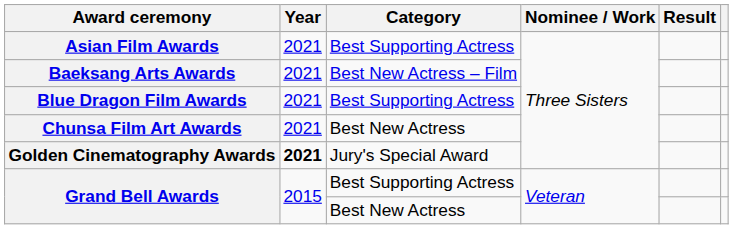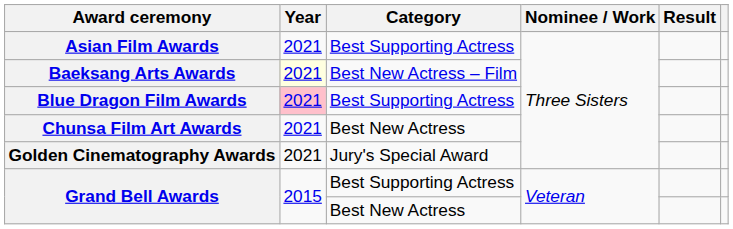Baeksang Arts Awards | Year: no background -> lightyellow background
Blue Dragon Film Awards | Year: no background -> pink background
Golden Cinematography Awards | Year: bold -> normal
